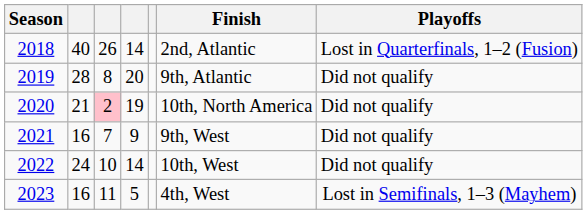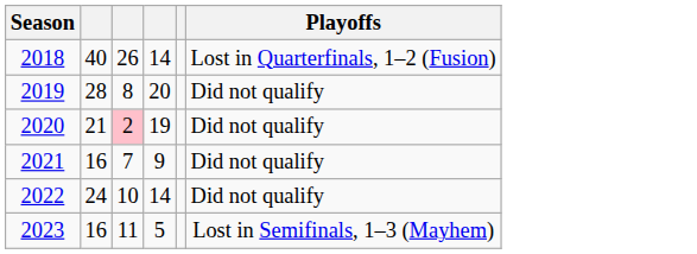- column: Finish | 2nd, Atlantic | 9th, Atlantic | 10th, North America | 9th, West | 10th, West | 4th, West
